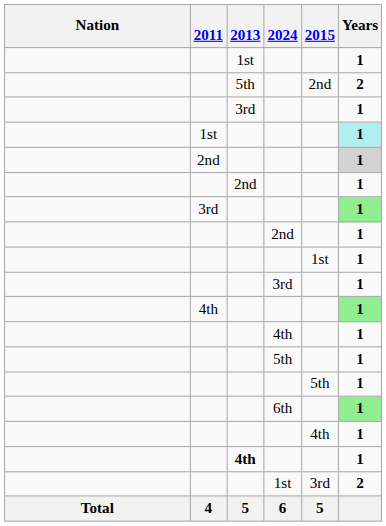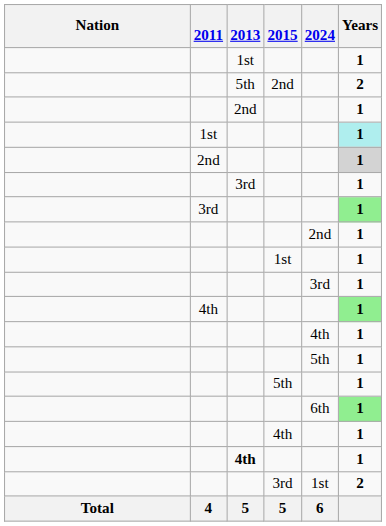columns swapped: 2015 <-> 2024
row 4 | 2013: 3rd -> 2nd
row 7 | 2013: 2nd -> 3rd
